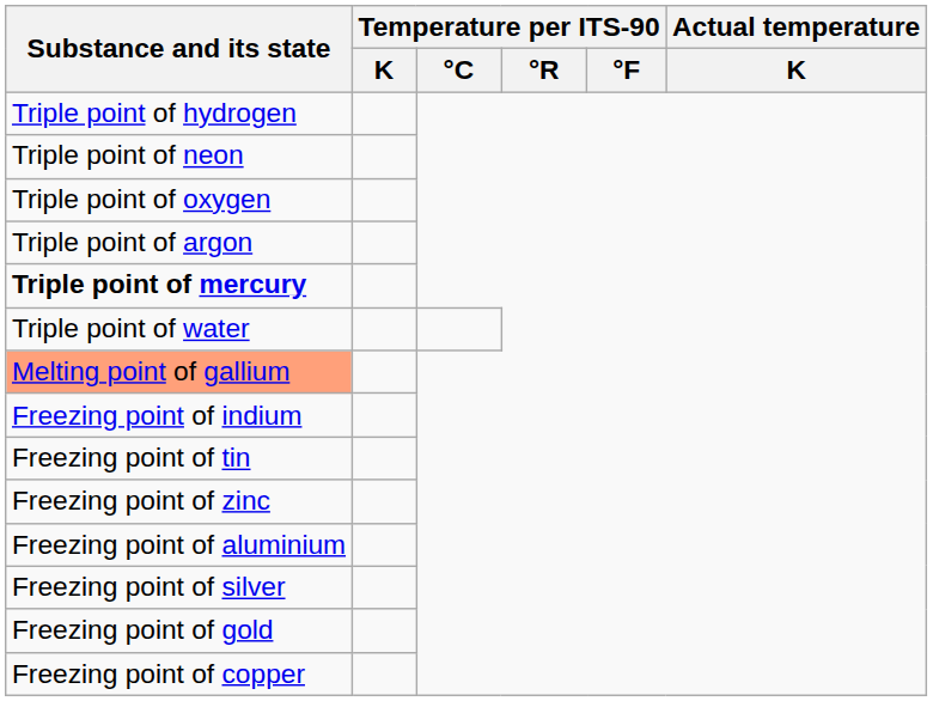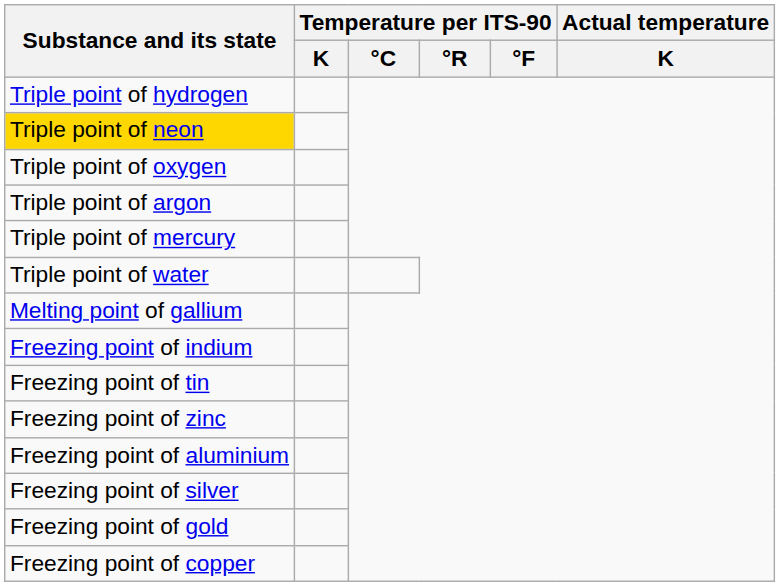Triple point of neon | Substance and its state: no background -> gold background
Triple point of mercury | Substance and its state: bold -> normal
Melting point of gallium | Substance and its state: lightsalmon background -> no background
